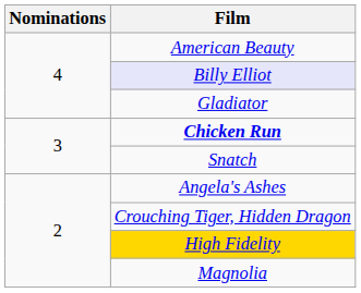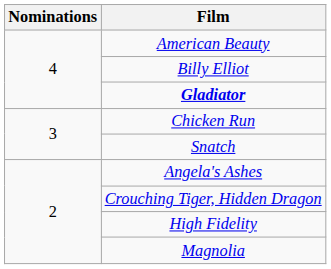Billy Elliot | Film: lavender background -> no background
Gladiator | Film: normal -> bold
Chicken Run | Film: bold -> normal
High Fidelity | Film: gold background -> no background
